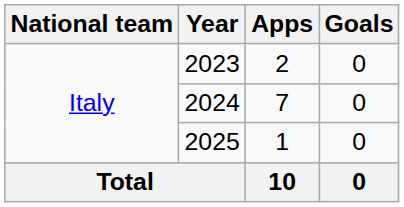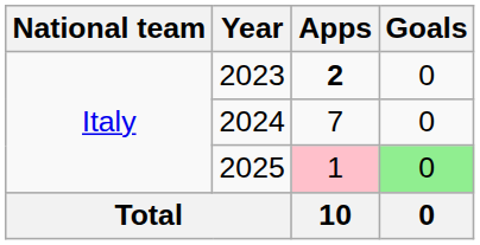2023 | Apps: normal -> bold
2025 | Apps: no background -> pink background
2025 | Goals: no background -> lightgreen background
